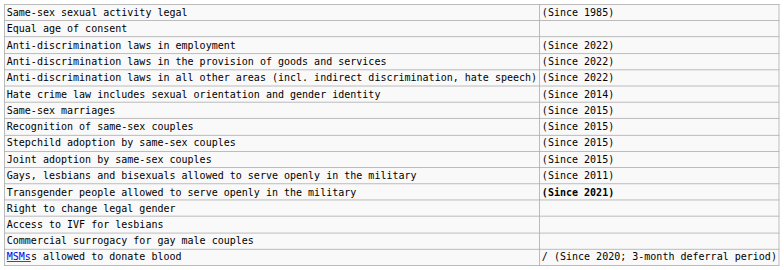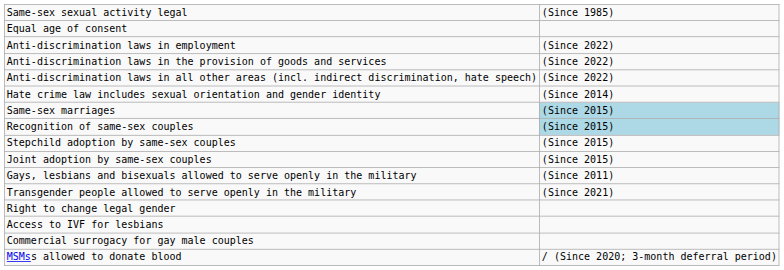Same-sex marriages | column 2: no background -> lightblue background
Recognition of same-sex couples | column 2: no background -> lightblue background
Transgender people allowed to serve openly in the military | column 2: bold -> normal
